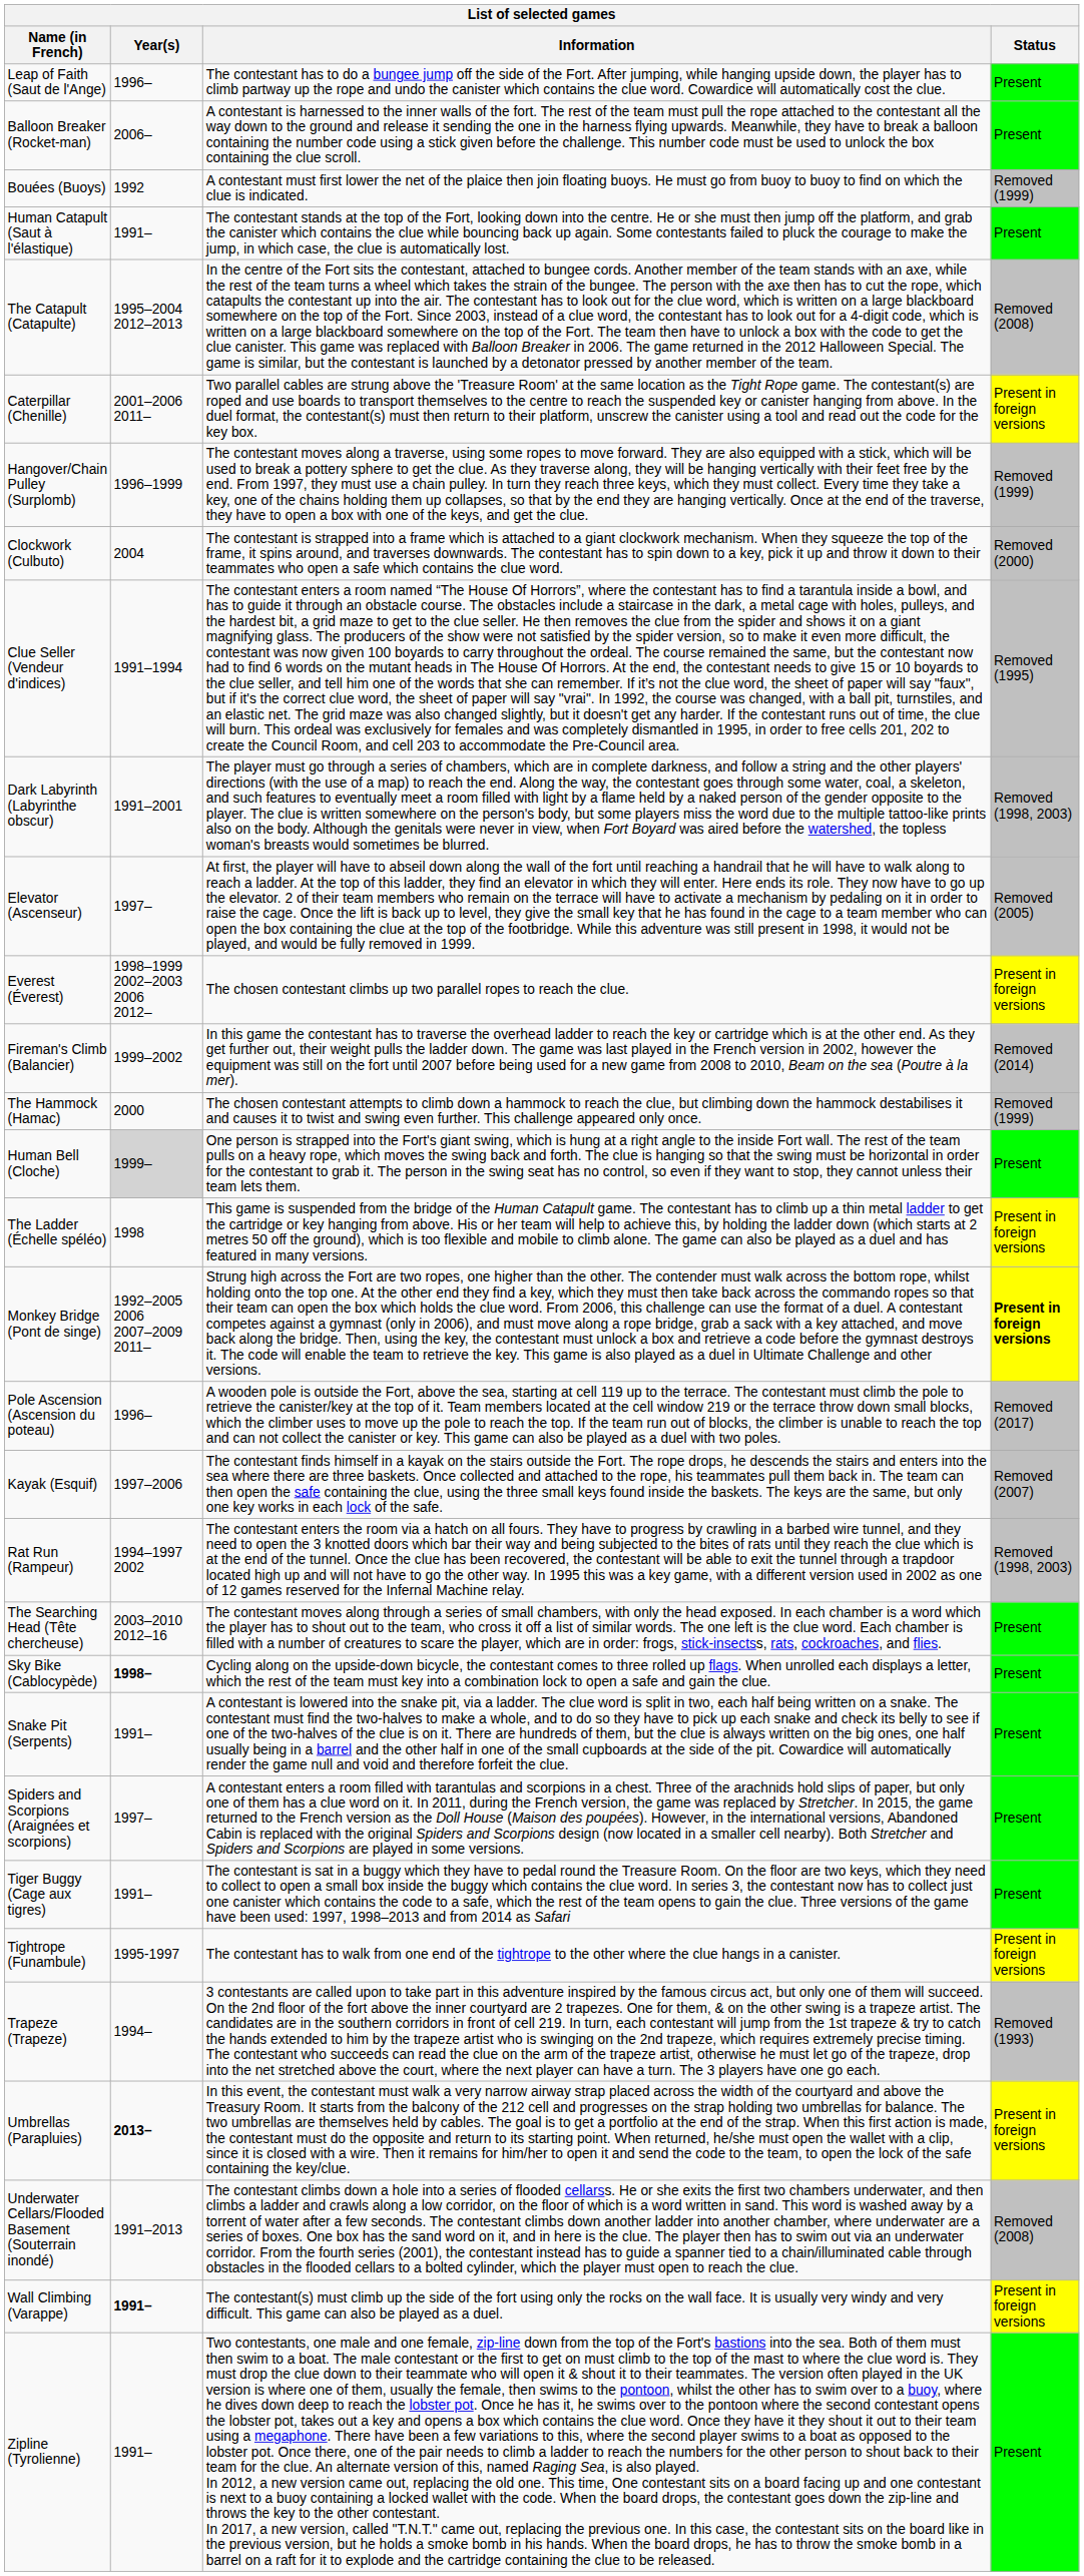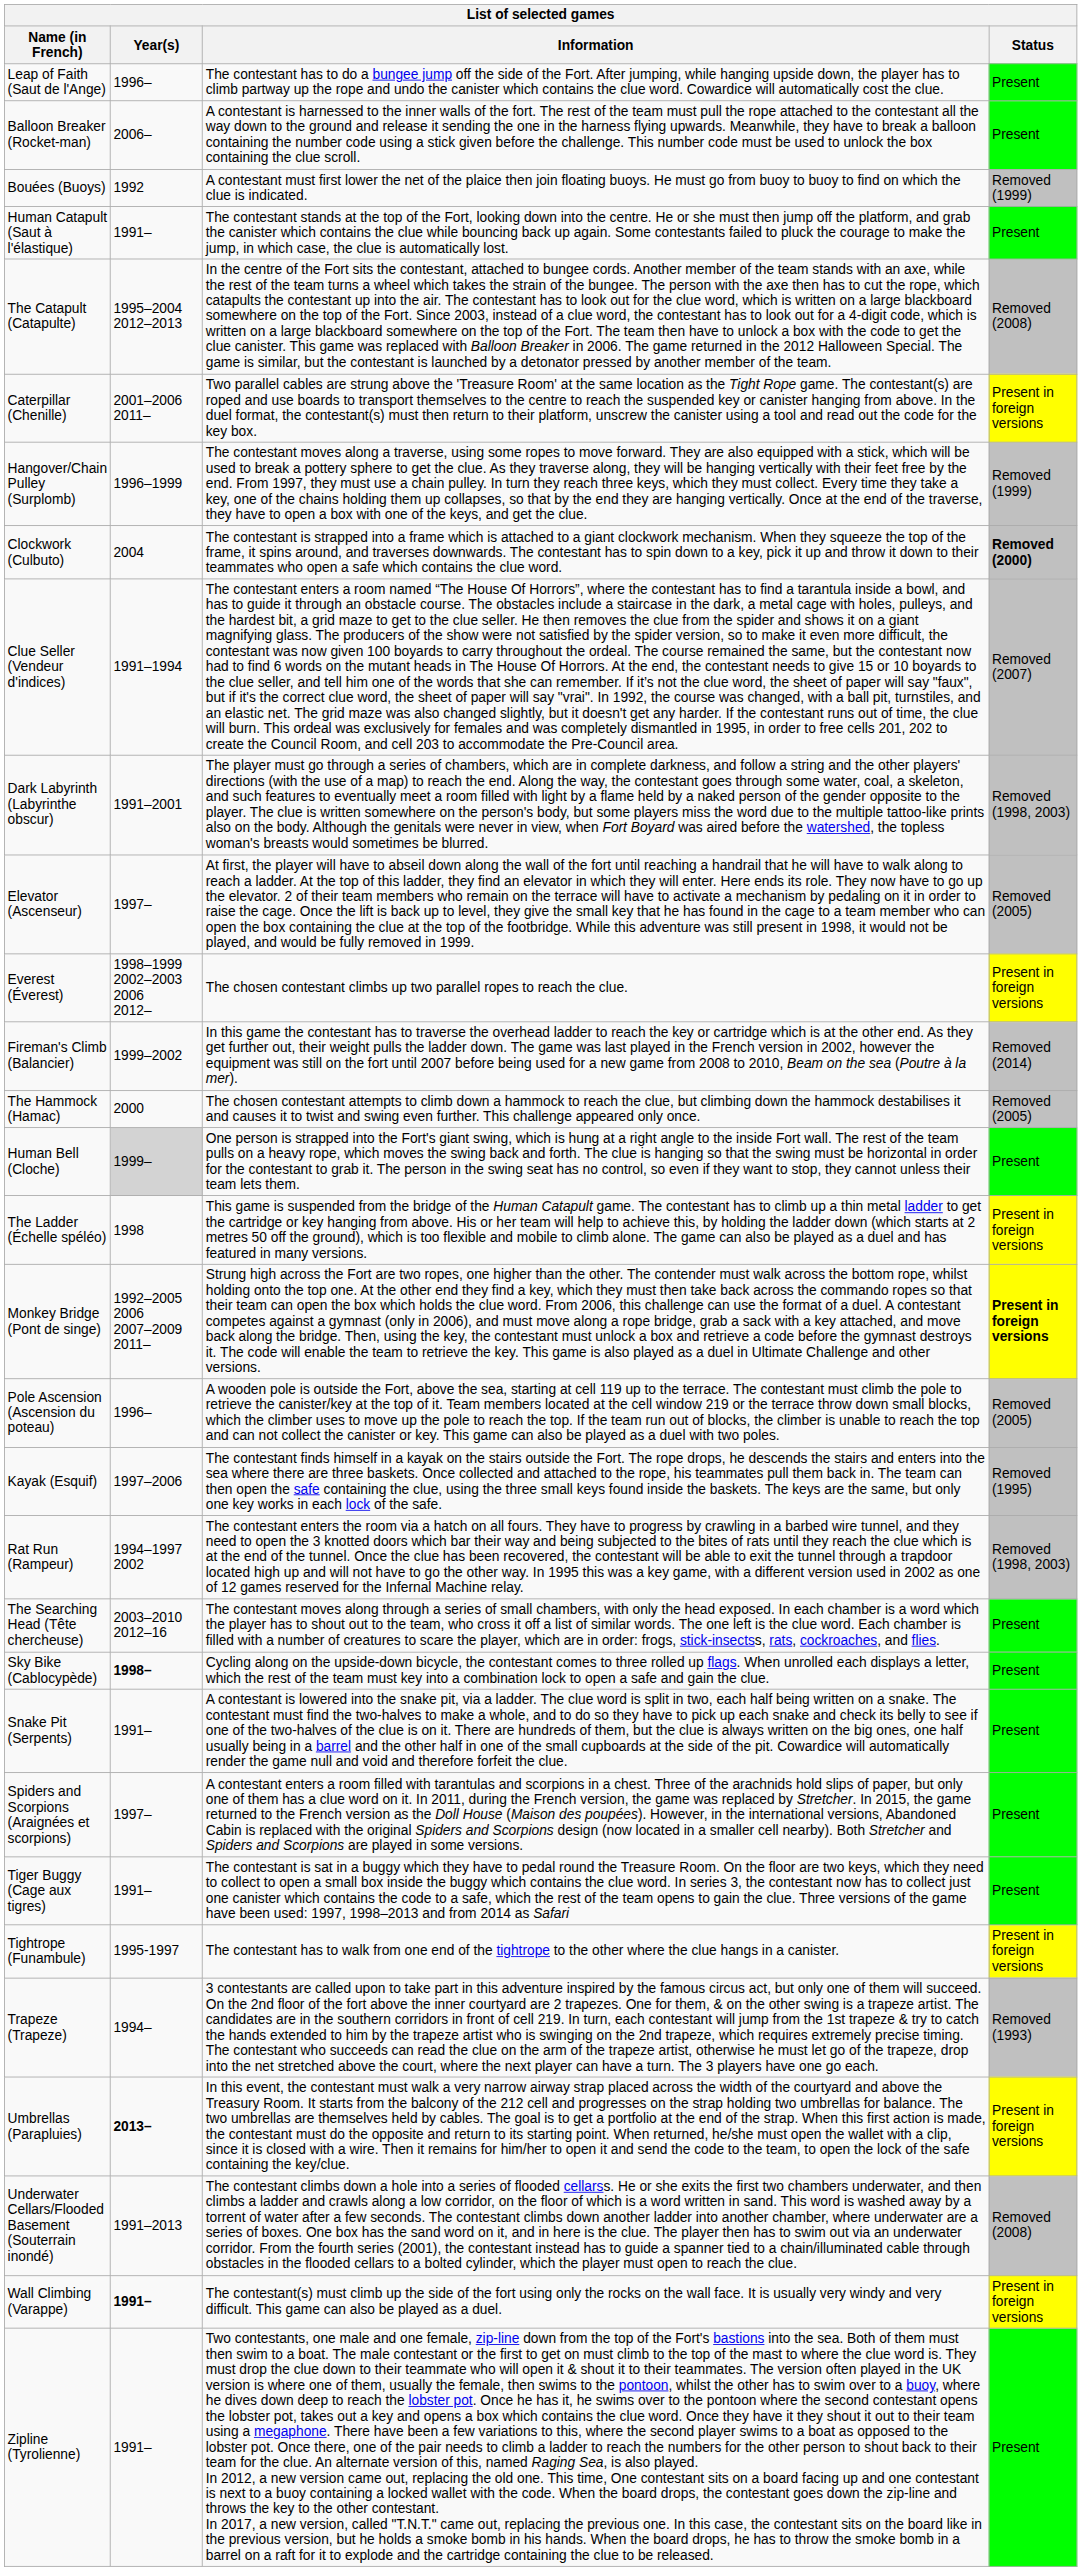Clockwork (Culbuto) | Status: normal -> bold
Clue Seller (Vendeur d'indices) | Status: Removed (1995) -> Removed (2007)
The Hammock (Hamac) | Status: Removed (1999) -> Removed (2005)
Pole Ascension (Ascension du poteau) | Status: Removed (2017) -> Removed (2005)
Kayak (Esquif) | Status: Removed (2007) -> Removed (1995)
